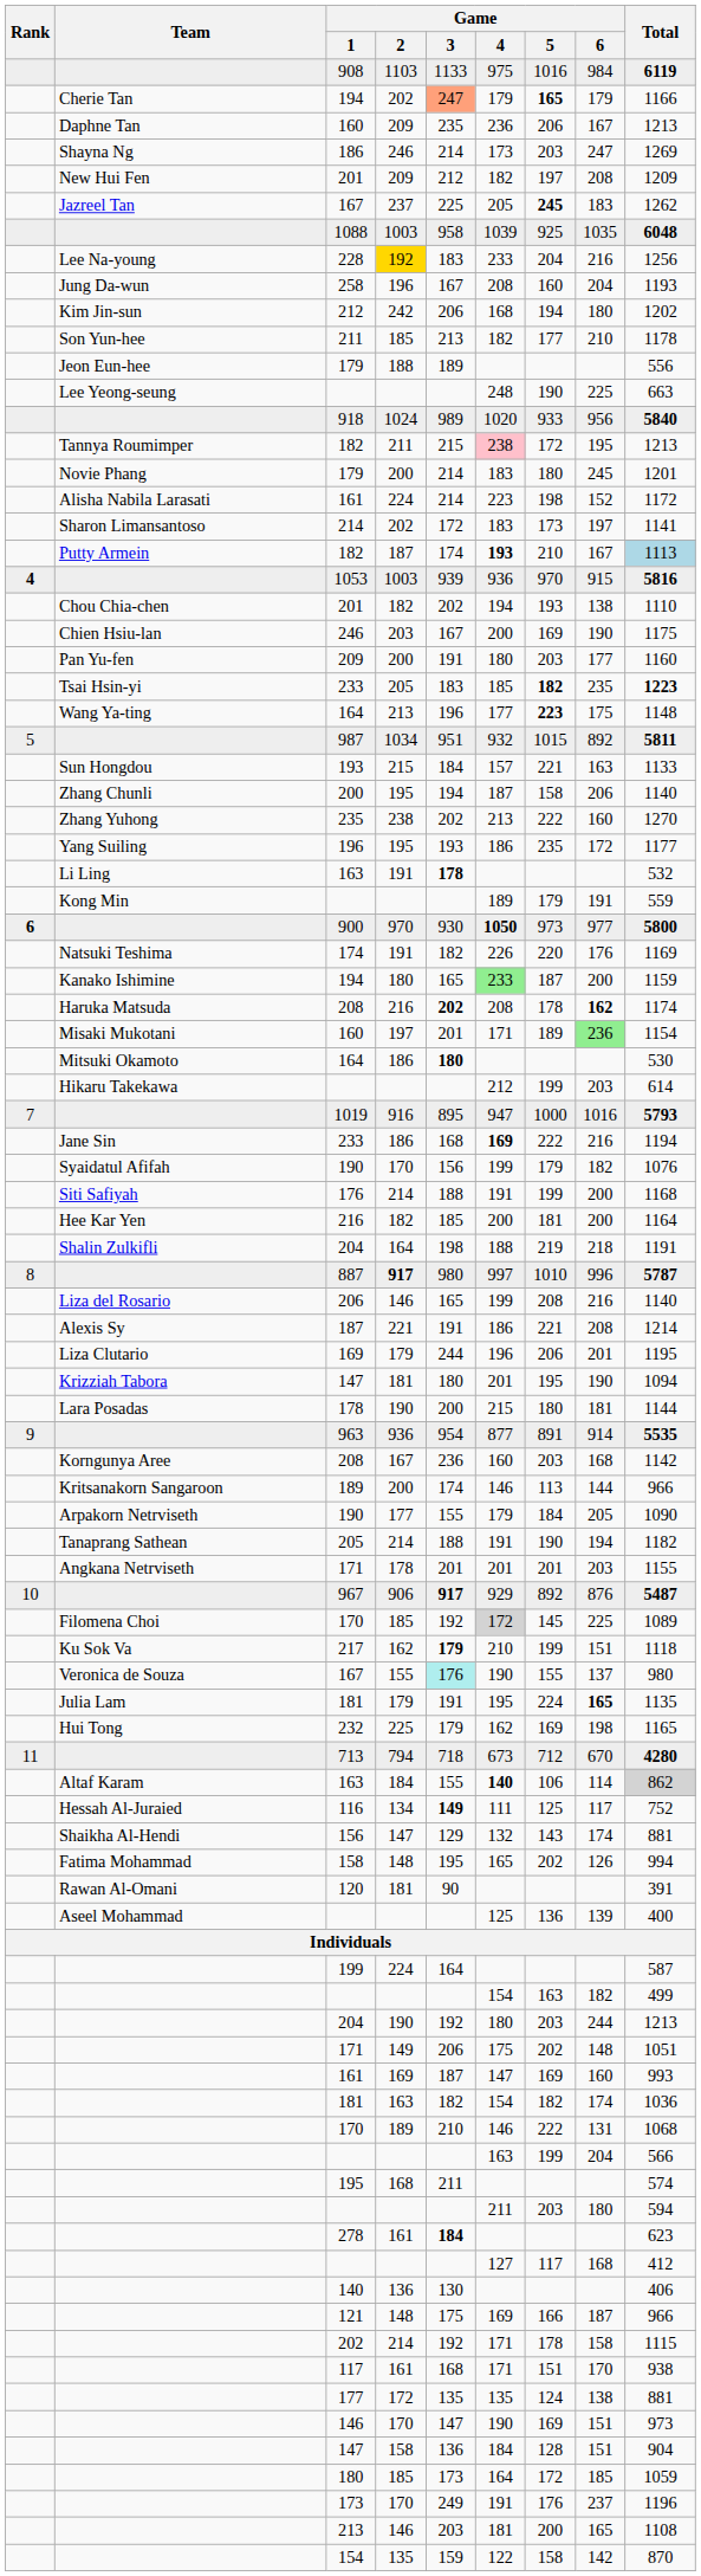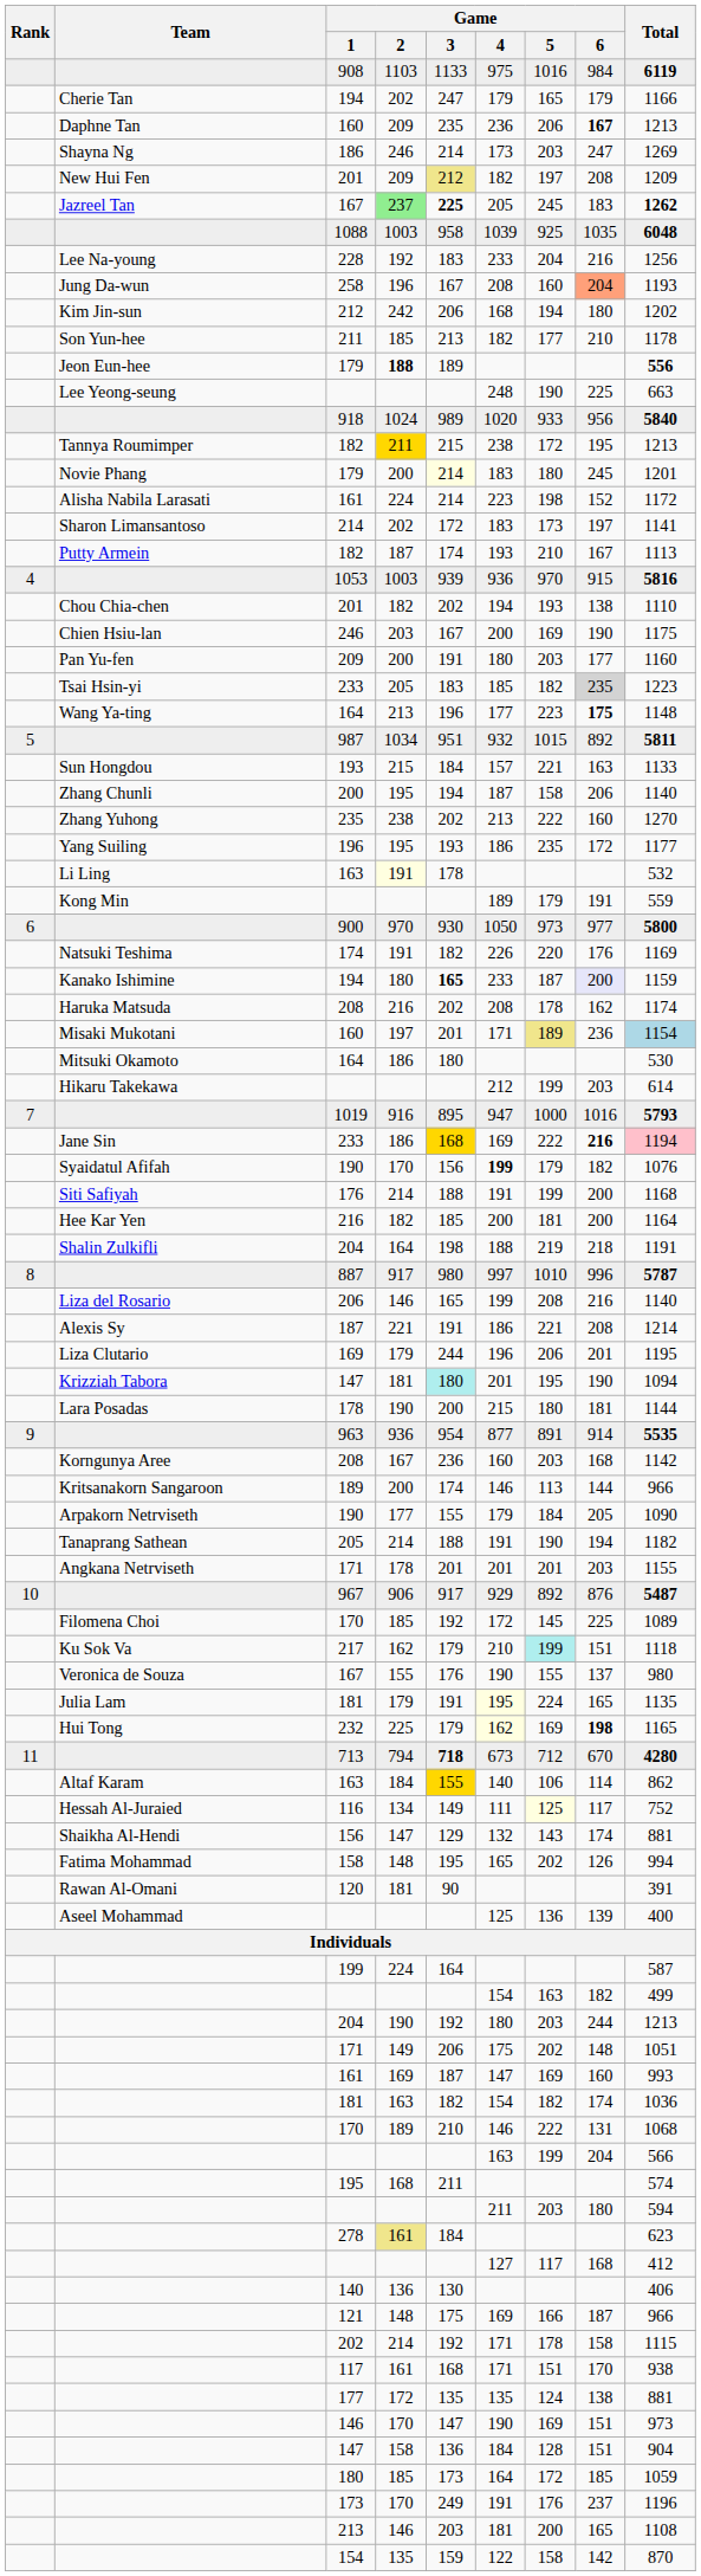Cherie Tan / 194 | Game / 3: lightsalmon background -> no background
Cherie Tan / 194 | Game / 5: bold -> normal
Daphne Tan / 160 | Game / 6: normal -> bold
New Hui Fen / 201 | Game / 3: no background -> khaki background
Jazreel Tan / 167 | Game / 2: no background -> lightgreen background
Jazreel Tan / 167 | Game / 3: normal -> bold
Jazreel Tan / 167 | Game / 5: bold -> normal
Jazreel Tan / 167 | Total: normal -> bold
228 | Game / 2: gold background -> no background
258 | Game / 6: no background -> lightsalmon background
Jeon Eun-hee / 179 | Game / 2: normal -> bold
Jeon Eun-hee / 179 | Total: normal -> bold
Tannya Roumimper / 182 | Game / 2: no background -> gold background
Tannya Roumimper / 182 | Game / 4: pink background -> no background
Novie Phang / 179 | Game / 3: no background -> lightyellow background
Putty Armein / 182 | Game / 4: bold -> normal
Putty Armein / 182 | Total: lightblue background -> no background
1053 | Rank: bold -> normal
Tsai Hsin-yi / 233 | Game / 5: bold -> normal
Tsai Hsin-yi / 233 | Game / 6: no background -> lightgrey background
Tsai Hsin-yi / 233 | Total: bold -> normal
Wang Ya-ting / 164 | Game / 5: bold -> normal
Wang Ya-ting / 164 | Game / 6: normal -> bold
Li Ling / 163 | Game / 2: no background -> lightyellow background
Li Ling / 163 | Game / 3: bold -> normal
900 | Rank: bold -> normal
900 | Game / 4: bold -> normal
Kanako Ishimine / 194 | Game / 3: normal -> bold
Kanako Ishimine / 194 | Game / 4: lightgreen background -> no background
Kanako Ishimine / 194 | Game / 6: no background -> lavender background
Haruka Matsuda / 208 | Game / 3: bold -> normal
Haruka Matsuda / 208 | Game / 6: bold -> normal
Misaki Mukotani / 160 | Game / 5: no background -> khaki background
Misaki Mukotani / 160 | Game / 6: lightgreen background -> no background
Misaki Mukotani / 160 | Total: no background -> lightblue background
Mitsuki Okamoto / 164 | Game / 3: bold -> normal
Jane Sin / 233 | Game / 3: no background -> gold background
Jane Sin / 233 | Game / 4: bold -> normal
Jane Sin / 233 | Game / 6: normal -> bold
Jane Sin / 233 | Total: no background -> pink background
Syaidatul Afifah / 190 | Game / 4: normal -> bold
887 | Game / 2: bold -> normal
Krizziah Tabora / 147 | Game / 3: no background -> paleturquoise background
967 | Game / 3: bold -> normal
Filomena Choi / 170 | Game / 4: lightgrey background -> no background
217 | Game / 3: bold -> normal
217 | Game / 5: no background -> paleturquoise background
Veronica de Souza / 167 | Game / 3: paleturquoise background -> no background
Julia Lam / 181 | Game / 4: no background -> lightyellow background
Julia Lam / 181 | Game / 6: bold -> normal
232 | Game / 4: no background -> lightyellow background
232 | Game / 6: normal -> bold
713 | Game / 3: normal -> bold
Altaf Karam / 163 | Game / 3: no background -> gold background
Altaf Karam / 163 | Game / 4: bold -> normal
Altaf Karam / 163 | Total: lightgrey background -> no background
116 | Game / 3: bold -> normal
116 | Game / 5: no background -> lightyellow background
278 | Game / 2: no background -> khaki background
278 | Game / 3: bold -> normal
